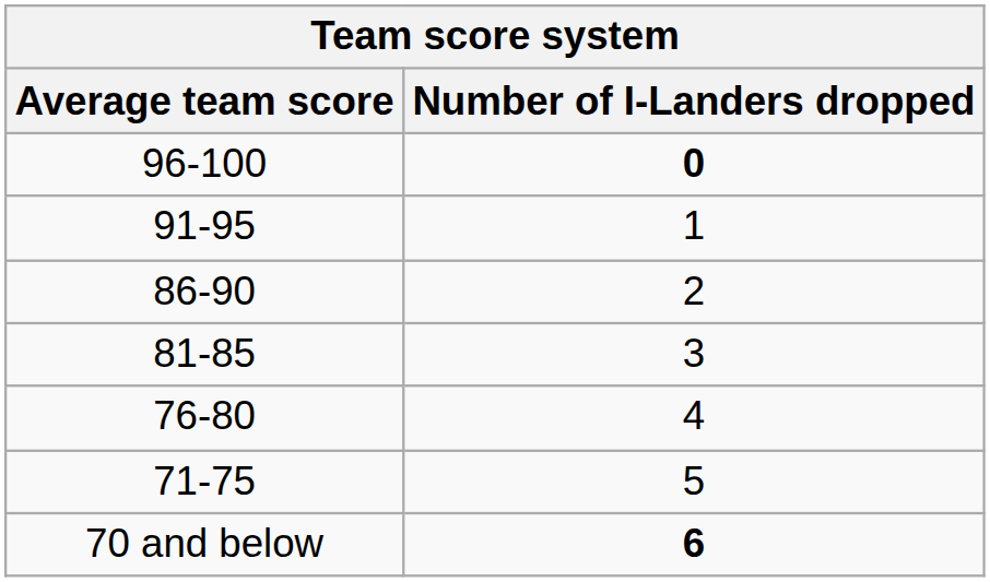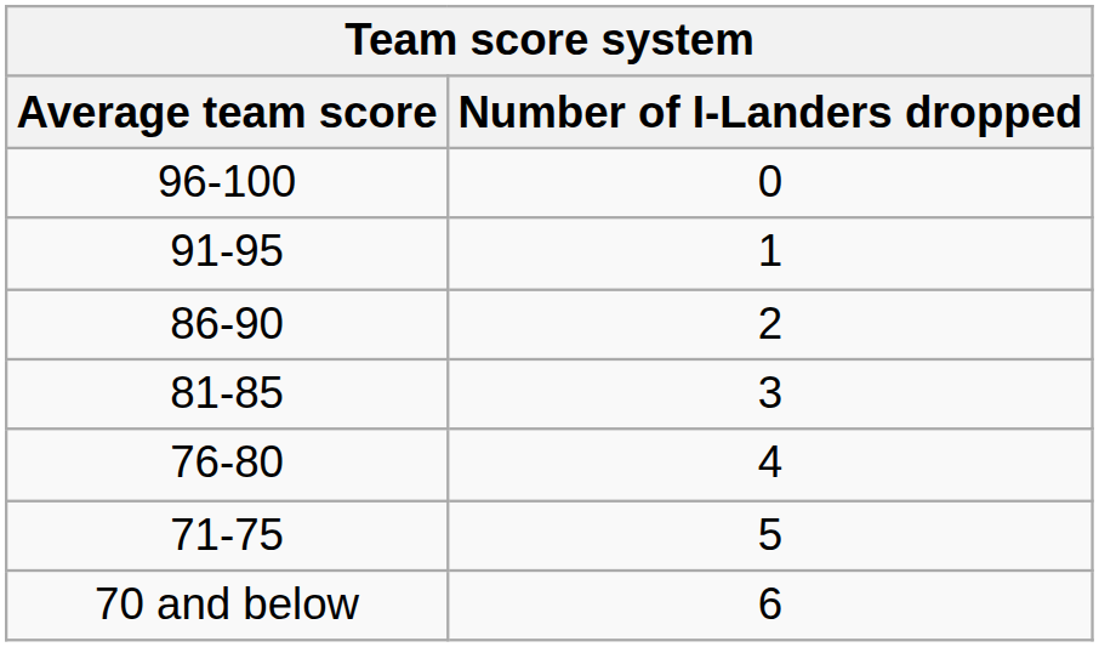96-100 | Number of I-Landers dropped: bold -> normal
70 and below | Number of I-Landers dropped: bold -> normal
